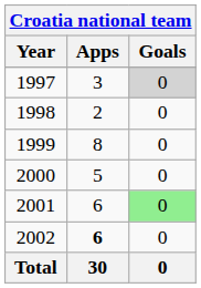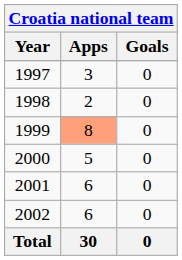1997 | Goals: lightgrey background -> no background
1999 | Apps: no background -> lightsalmon background
2001 | Goals: lightgreen background -> no background
2002 | Apps: bold -> normal
